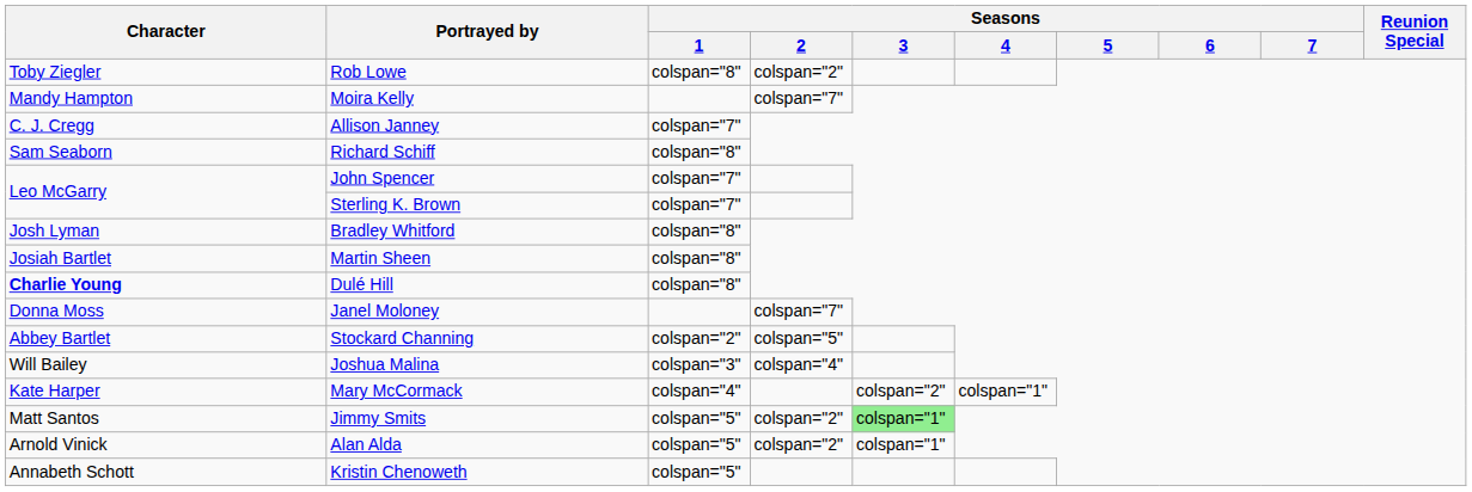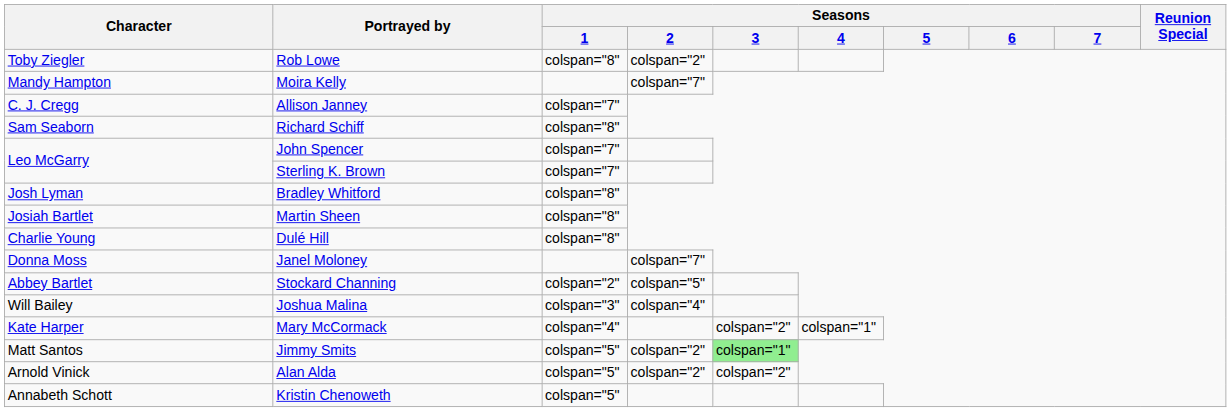Dulé Hill | Character: bold -> normal
Alan Alda | Seasons / 3: colspan="1" -> colspan="2"
